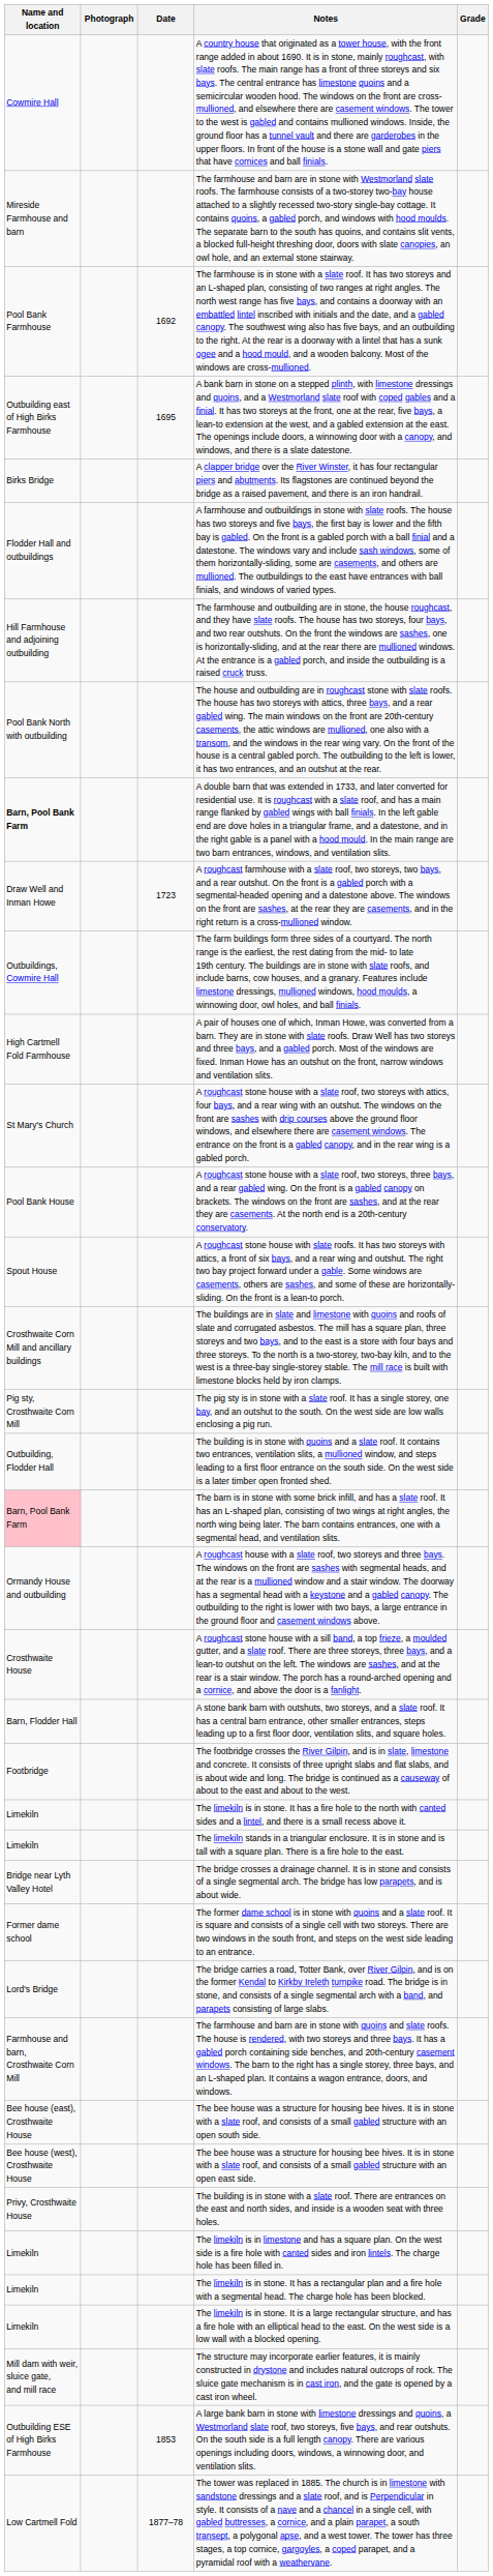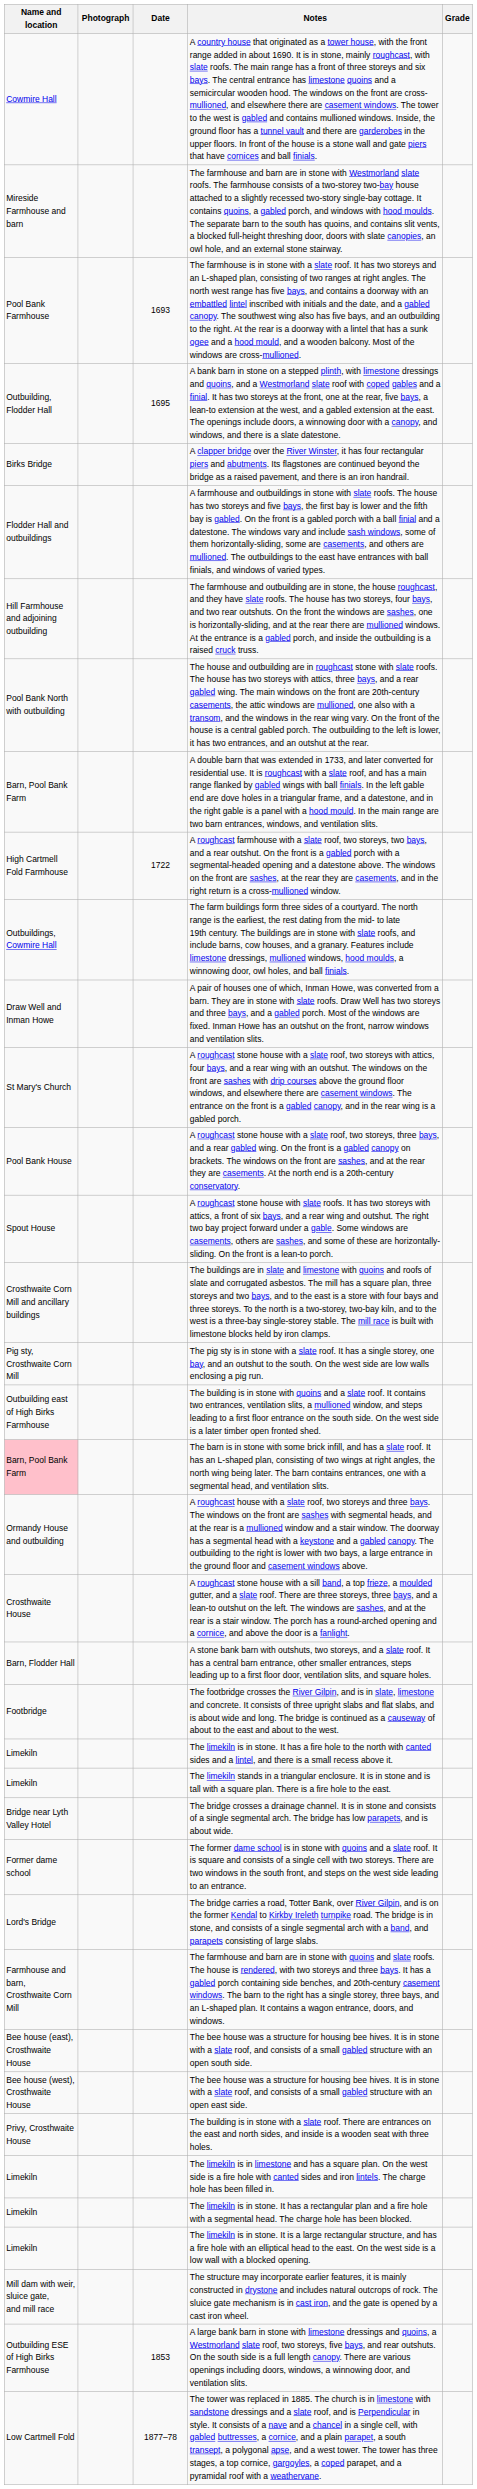row 4 | Date: 1692 -> 1693
row 5 | Name and location: Outbuilding east of High Birks Farmhouse -> Outbuilding, Flodder Hall
row 10 | Name and location: bold -> normal
row 11 | Name and location: Draw Well and Inman Howe -> High Cartmell Fold Farmhouse
row 11 | Date: 1723 -> 1722
row 13 | Name and location: High Cartmell Fold Farmhouse -> Draw Well and Inman Howe
row 19 | Name and location: Outbuilding, Flodder Hall -> Outbuilding east of High Birks Farmhouse
